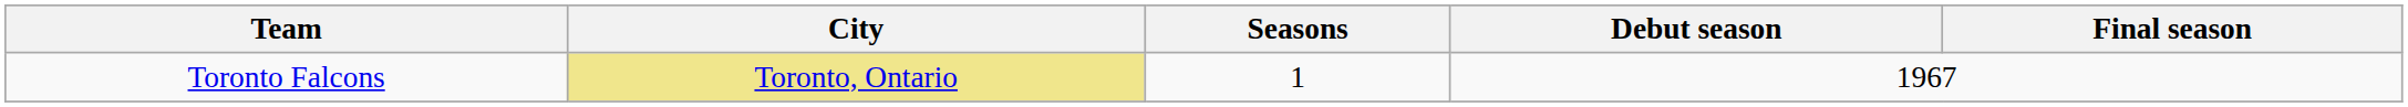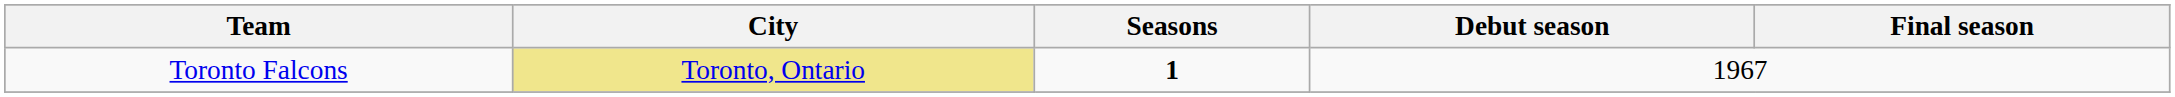Toronto Falcons | Seasons: normal -> bold
